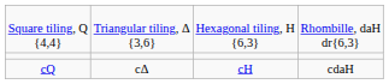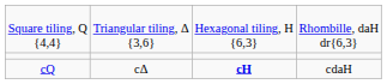cQ | column 3: normal -> bold
